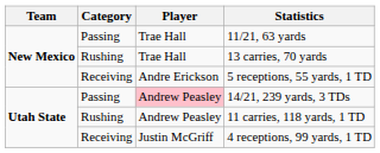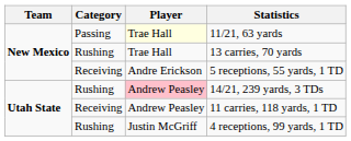11/21, 63 yards | Player: no background -> lightyellow background
14/21, 239 yards, 3 TDs | Category: Passing -> Rushing
11 carries, 118 yards, 1 TD | Category: Rushing -> Receiving
4 receptions, 99 yards, 1 TD | Category: Receiving -> Rushing
